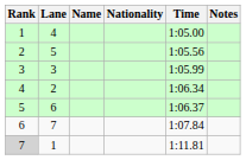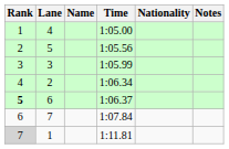columns swapped: Nationality <-> Time
row 6 | Rank: normal -> bold
